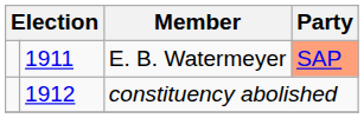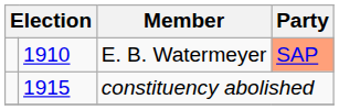E. B. Watermeyer | column 2: 1911 -> 1910
constituency abolished | column 2: 1912 -> 1915
